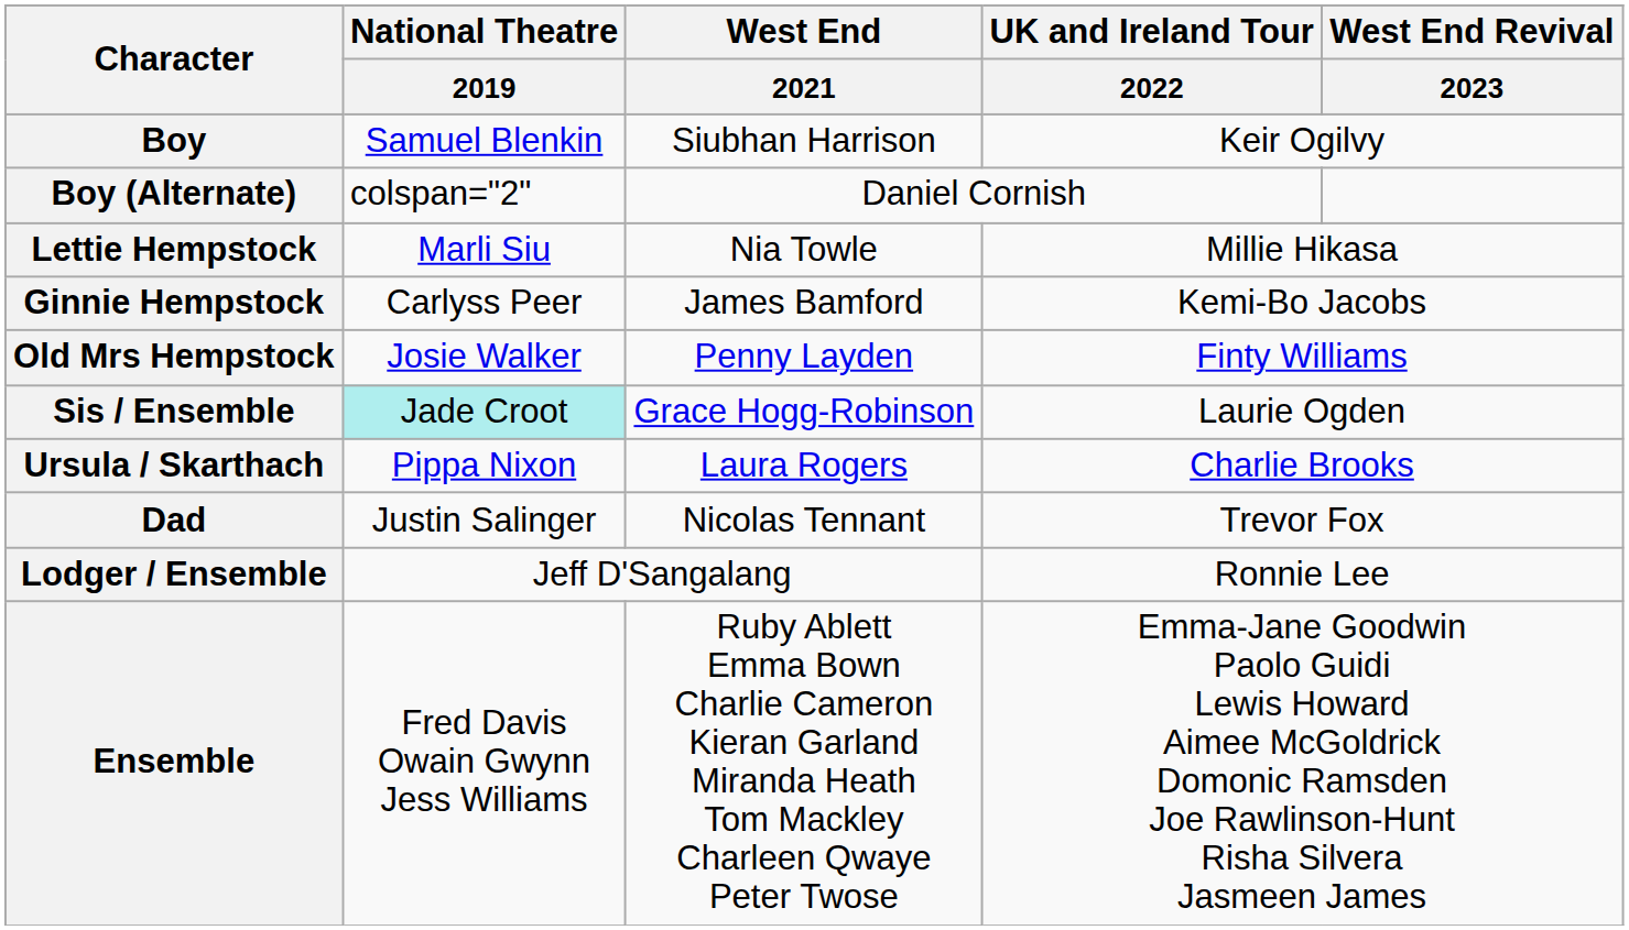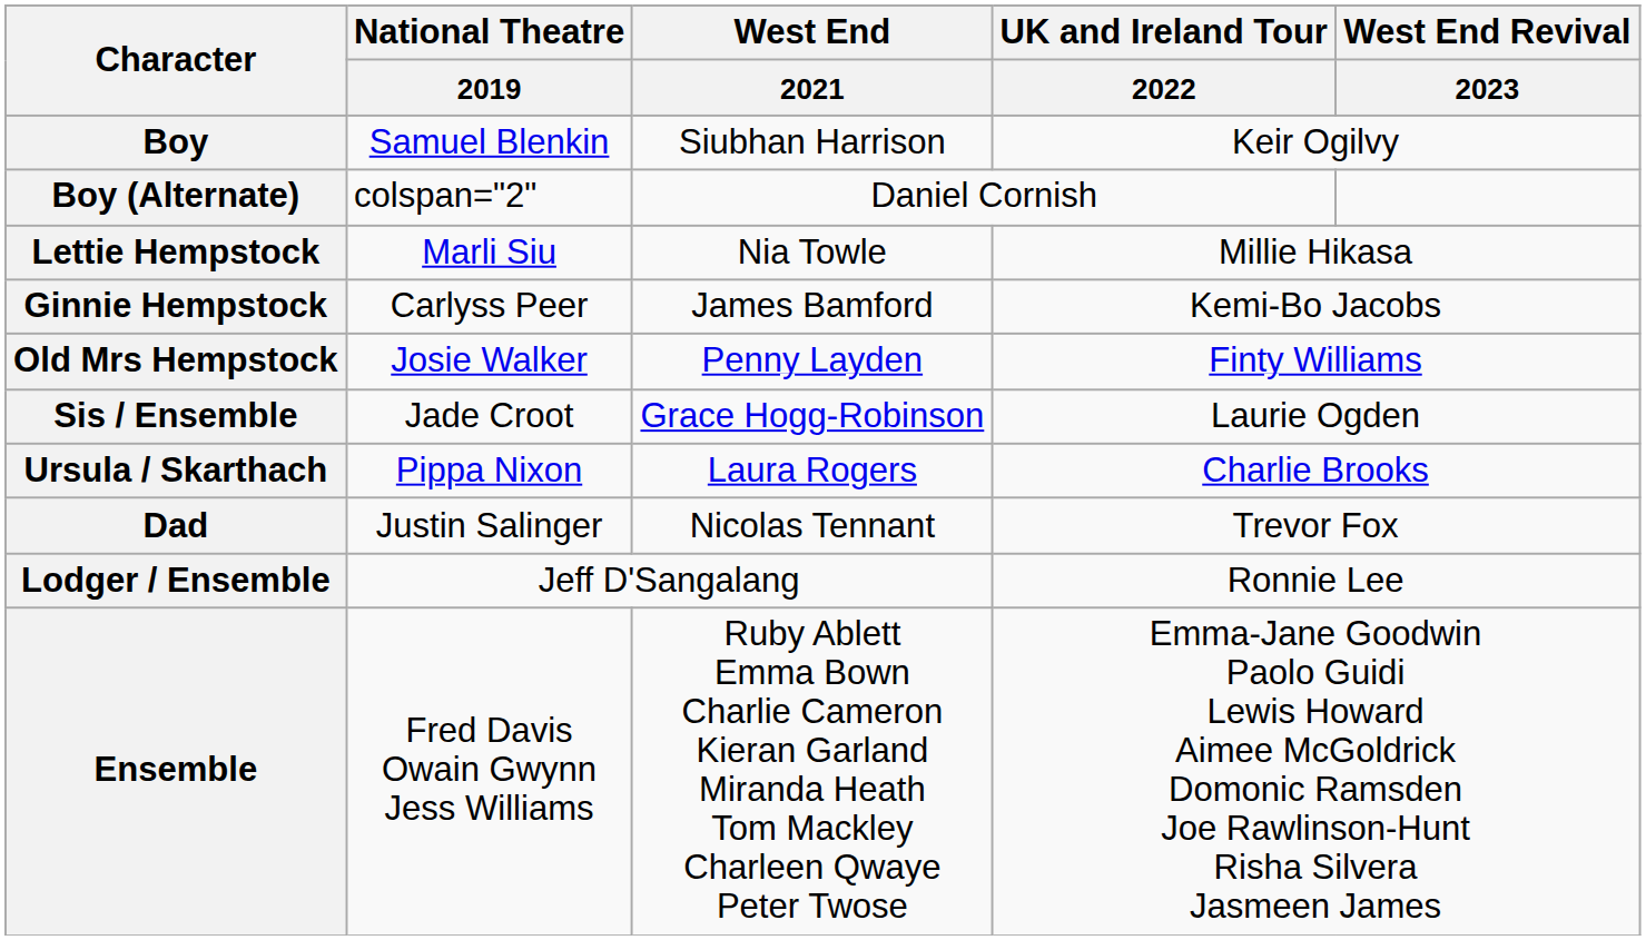Sis / Ensemble | National Theatre / 2019: paleturquoise background -> no background
